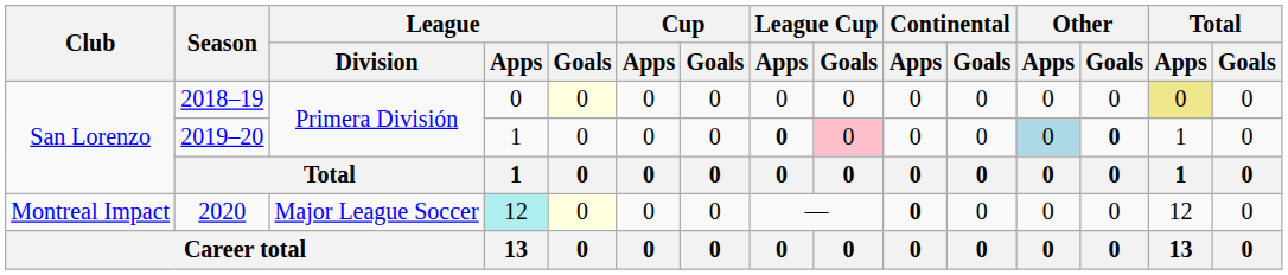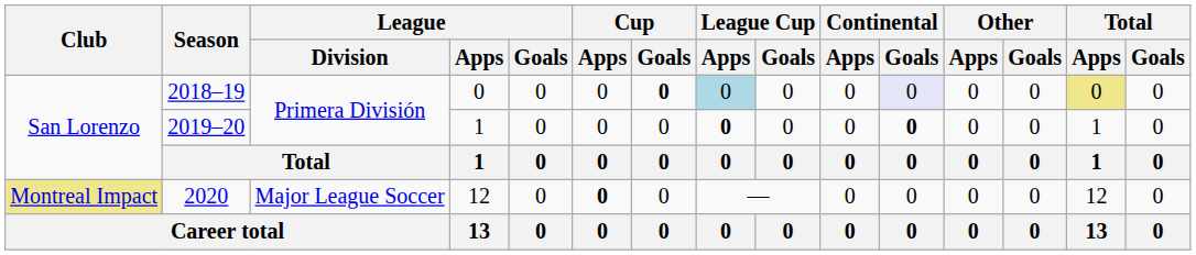2018–19 | League / Goals: lightyellow background -> no background
2018–19 | Cup / Goals: normal -> bold
2018–19 | League Cup / Apps: no background -> lightblue background
2018–19 | Continental / Goals: no background -> lavender background
2019–20 | League Cup / Goals: pink background -> no background
2019–20 | Continental / Goals: normal -> bold
2019–20 | Other / Apps: lightblue background -> no background
2019–20 | Other / Goals: bold -> normal
2020 | Club: no background -> khaki background
2020 | League / Apps: paleturquoise background -> no background
2020 | League / Goals: lightyellow background -> no background
2020 | Cup / Apps: normal -> bold
2020 | Continental / Apps: bold -> normal
